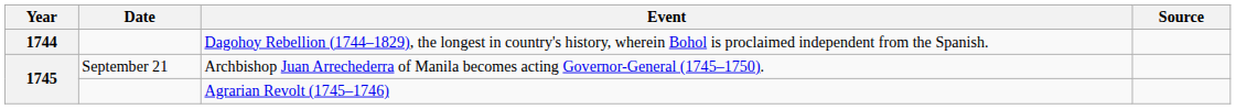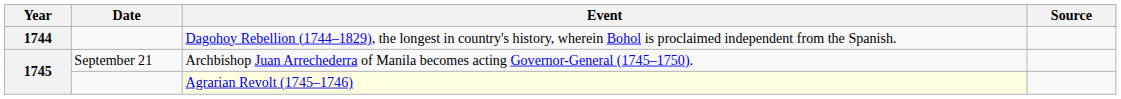Agrarian Revolt (1745–1746) | Event: no background -> lightyellow background
